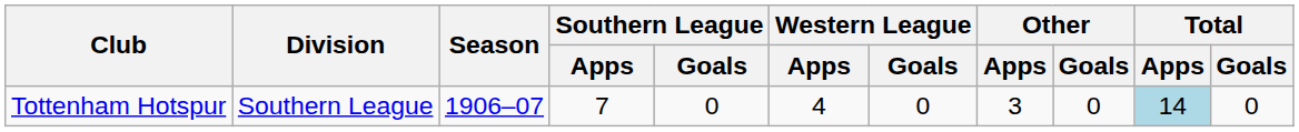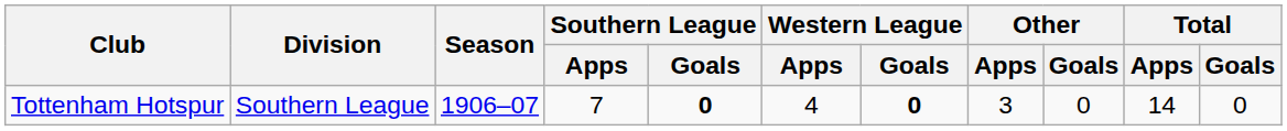Tottenham Hotspur | Southern League / Goals: normal -> bold
Tottenham Hotspur | Western League / Goals: normal -> bold
Tottenham Hotspur | Total / Apps: lightblue background -> no background
